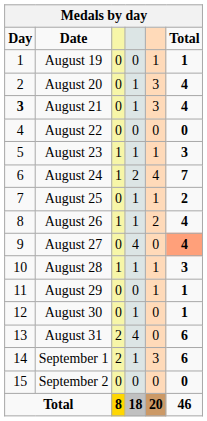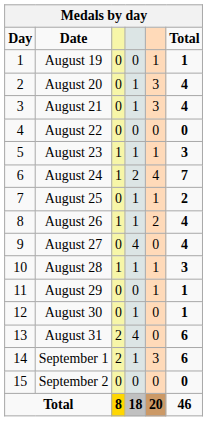August 21 | Day: bold -> normal
August 27 | Total: lightsalmon background -> no background
